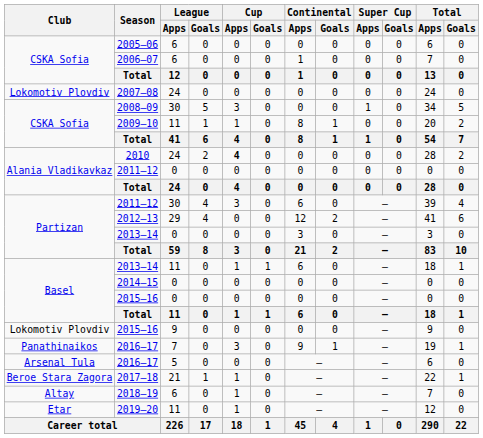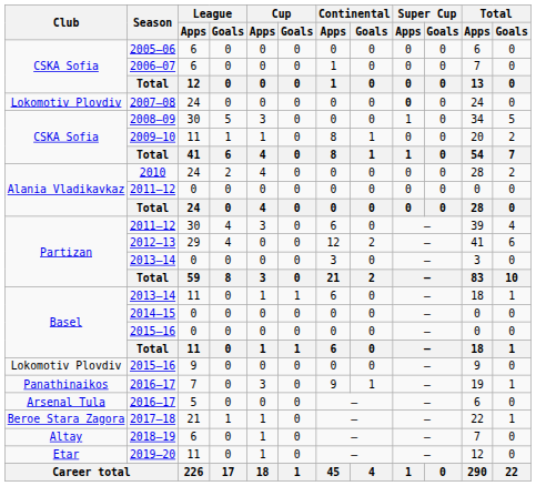2007–08 | Super Cup / Apps: normal -> bold
2010 | Cup / Apps: bold -> normal
